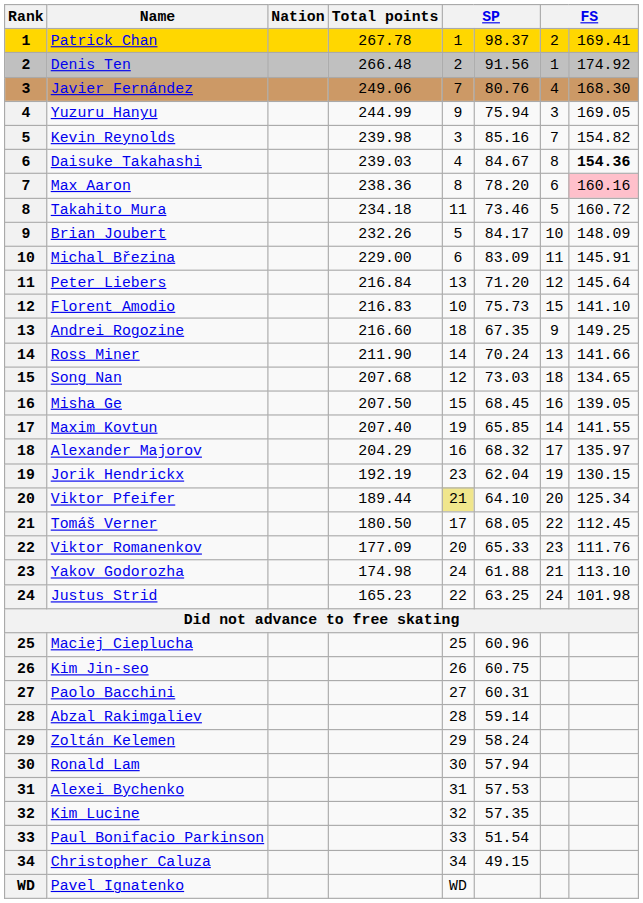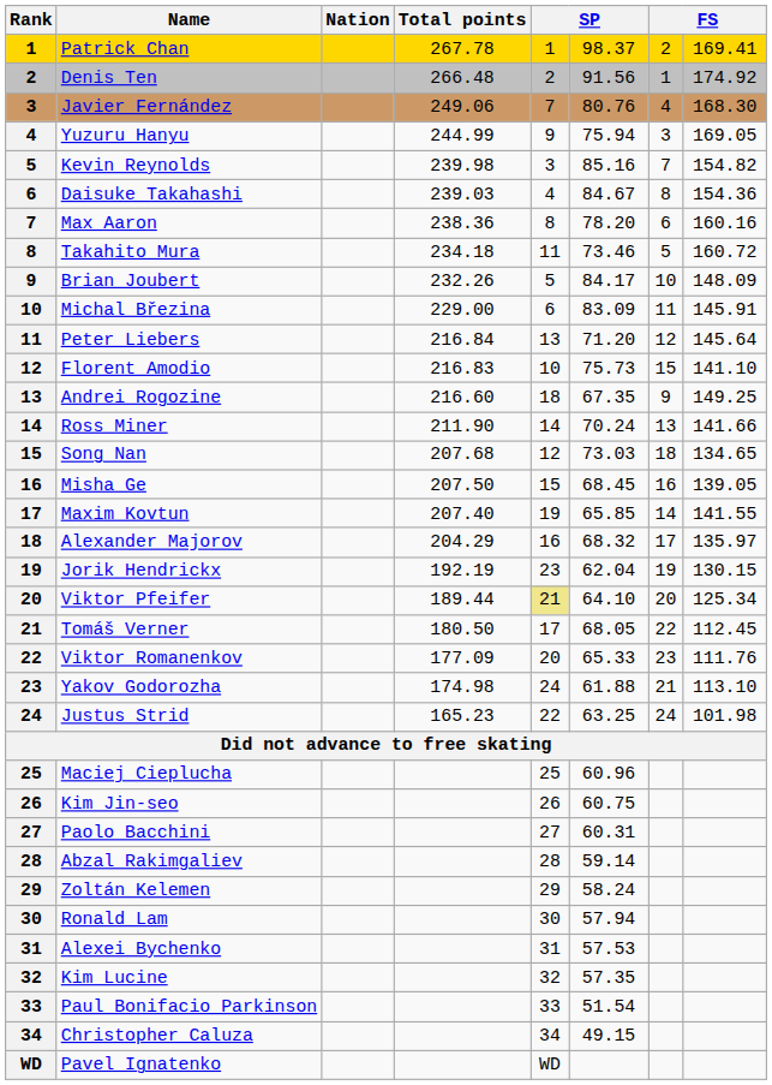Daisuke Takahashi | column 8: bold -> normal
Max Aaron | column 8: pink background -> no background
